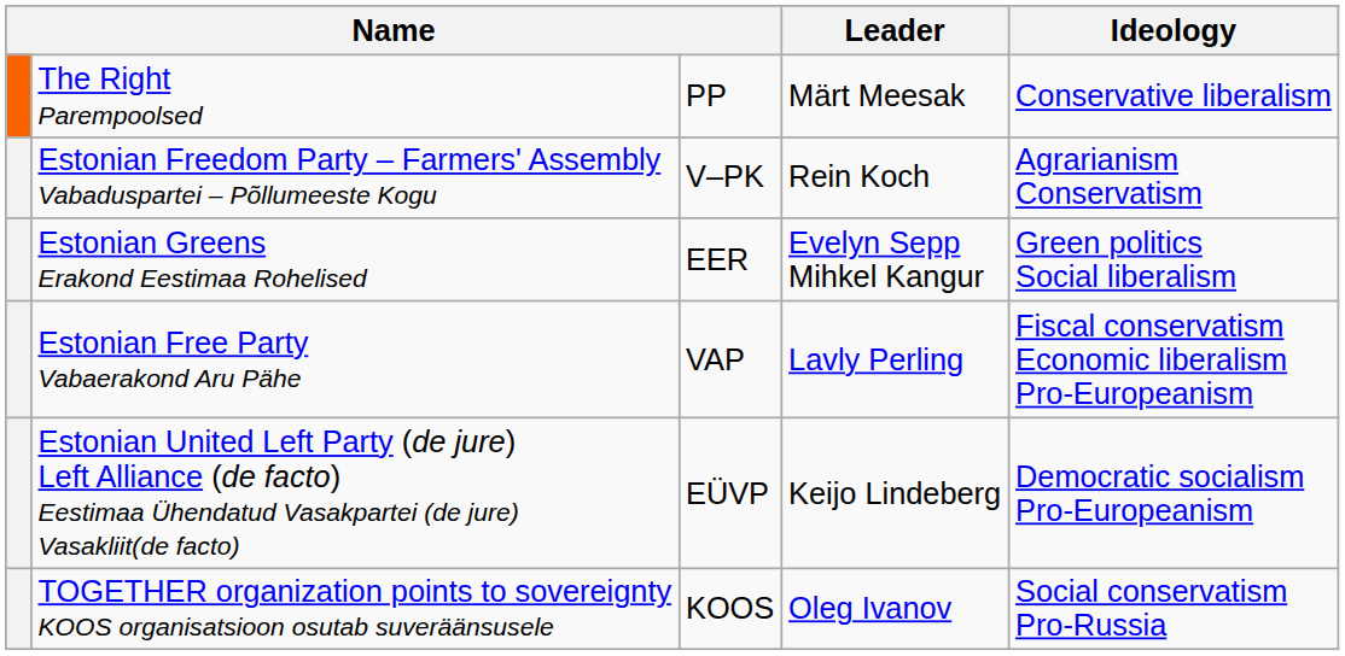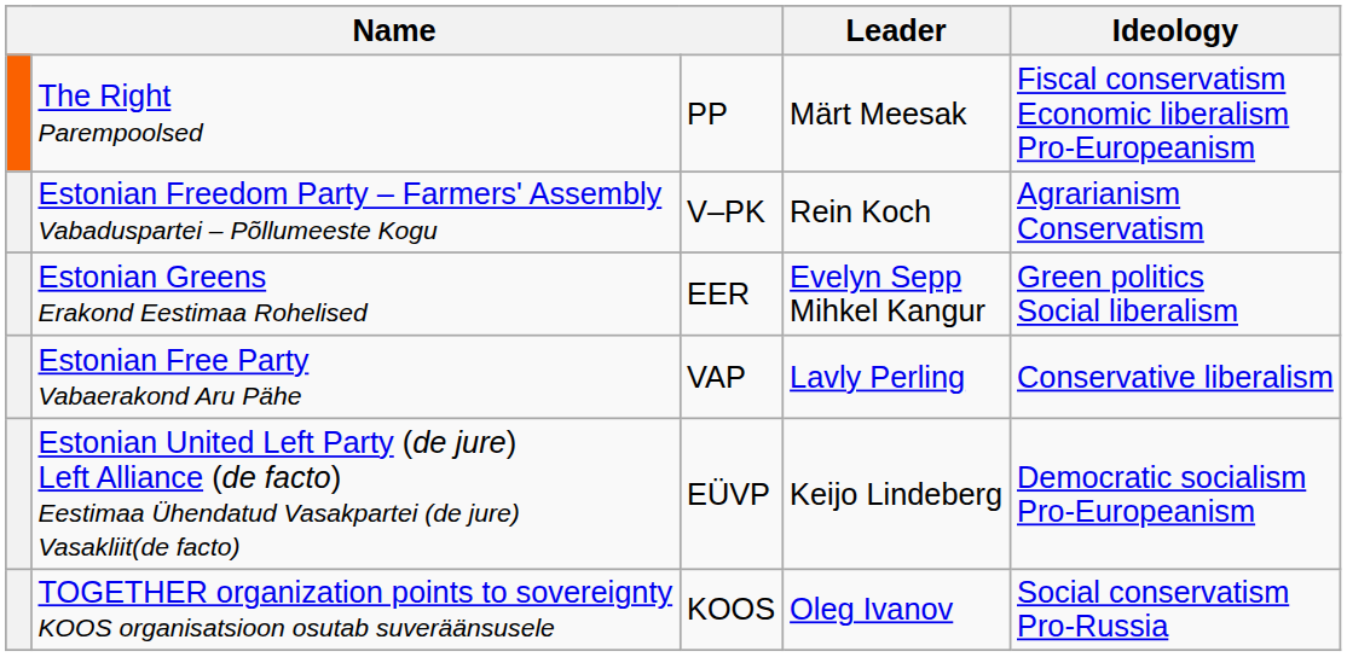The Right Parempoolsed | Ideology: Conservative liberalism -> Fiscal conservatism Economic liberalism Pro-Europeanism
Estonian Free Party Vabaerakond Aru Pähe | Ideology: Fiscal conservatism Economic liberalism Pro-Europeanism -> Conservative liberalism
